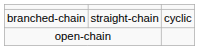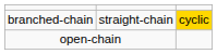branched-chain | column 3: no background -> gold background
